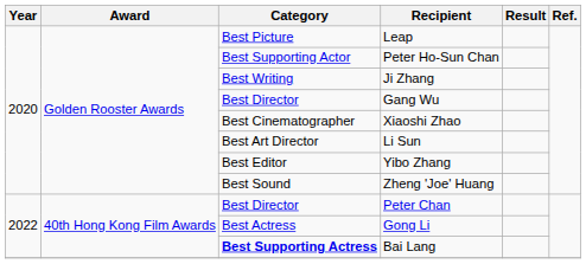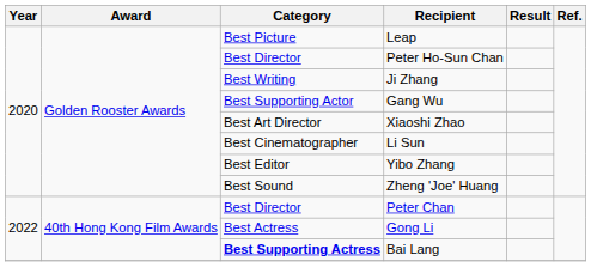Peter Ho-Sun Chan | Category: Best Supporting Actor -> Best Director
Gang Wu | Category: Best Director -> Best Supporting Actor
Xiaoshi Zhao | Category: Best Cinematographer -> Best Art Director
Li Sun | Category: Best Art Director -> Best Cinematographer
